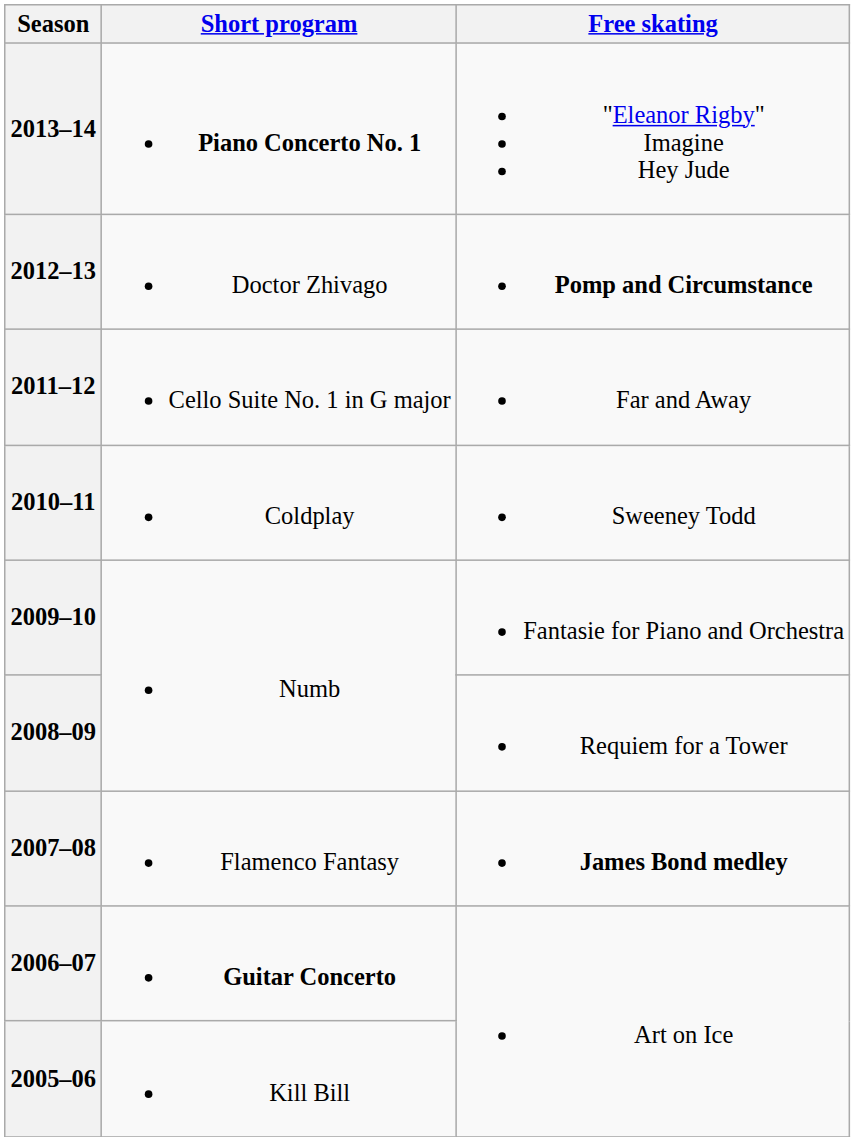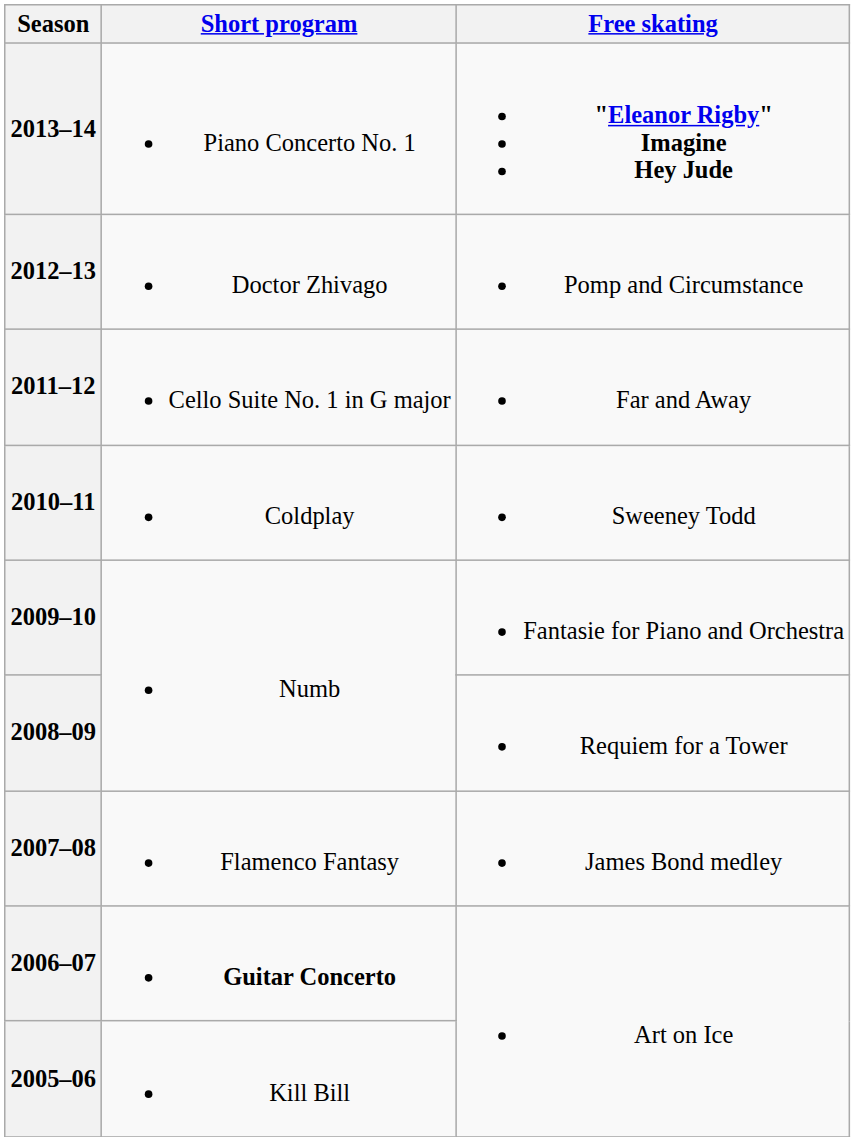2013–14 | Short program: bold -> normal
2013–14 | Free skating: normal -> bold
2012–13 | Free skating: bold -> normal
2007–08 | Free skating: bold -> normal
